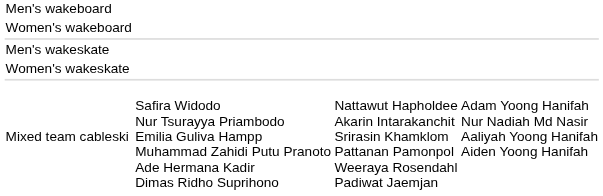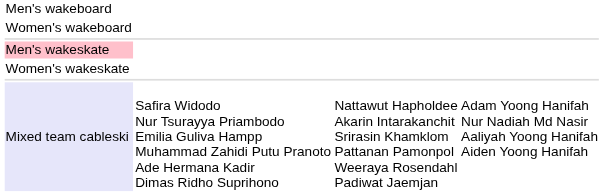Men's wakeskate | column 1: no background -> pink background
Mixed team cableski | column 1: no background -> lavender background
